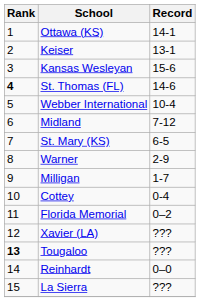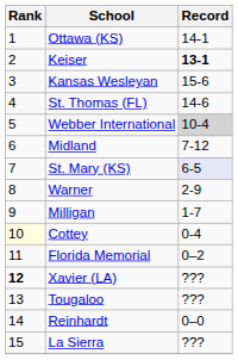Keiser | Record: normal -> bold
St. Thomas (FL) | Rank: bold -> normal
Webber International | Record: no background -> lightgrey background
St. Mary (KS) | Record: no background -> lavender background
Cottey | Rank: no background -> lightyellow background
Xavier (LA) | Rank: normal -> bold
Tougaloo | Rank: bold -> normal
